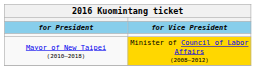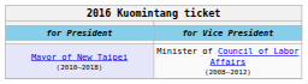Mayor of New Taipei (2010–2018) | column 1: no background -> lavender background
Mayor of New Taipei (2010–2018) | column 2: gold background -> no background
